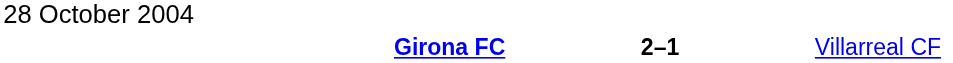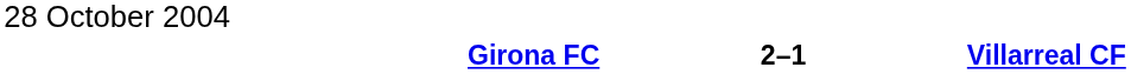Girona FC | column 3: normal -> bold
